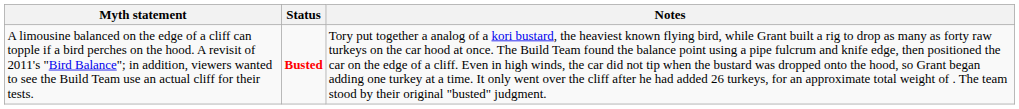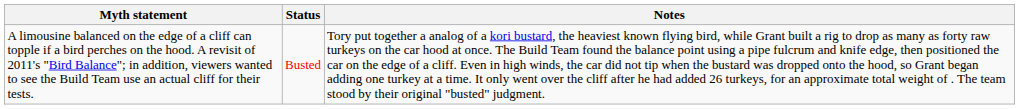row 2 | Status: bold -> normal
